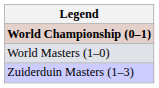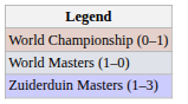row 2 | column 1: bold -> normal
